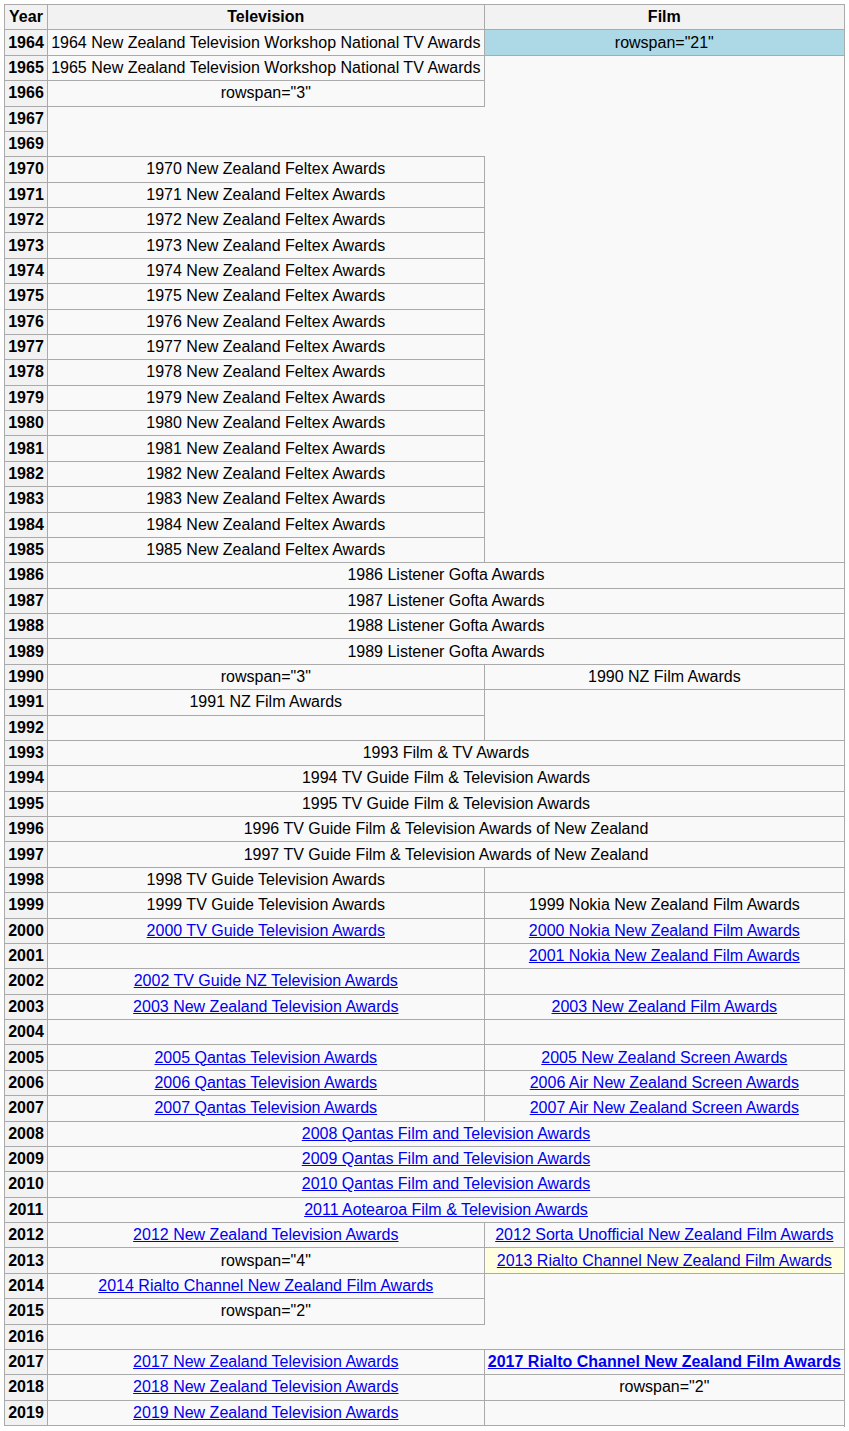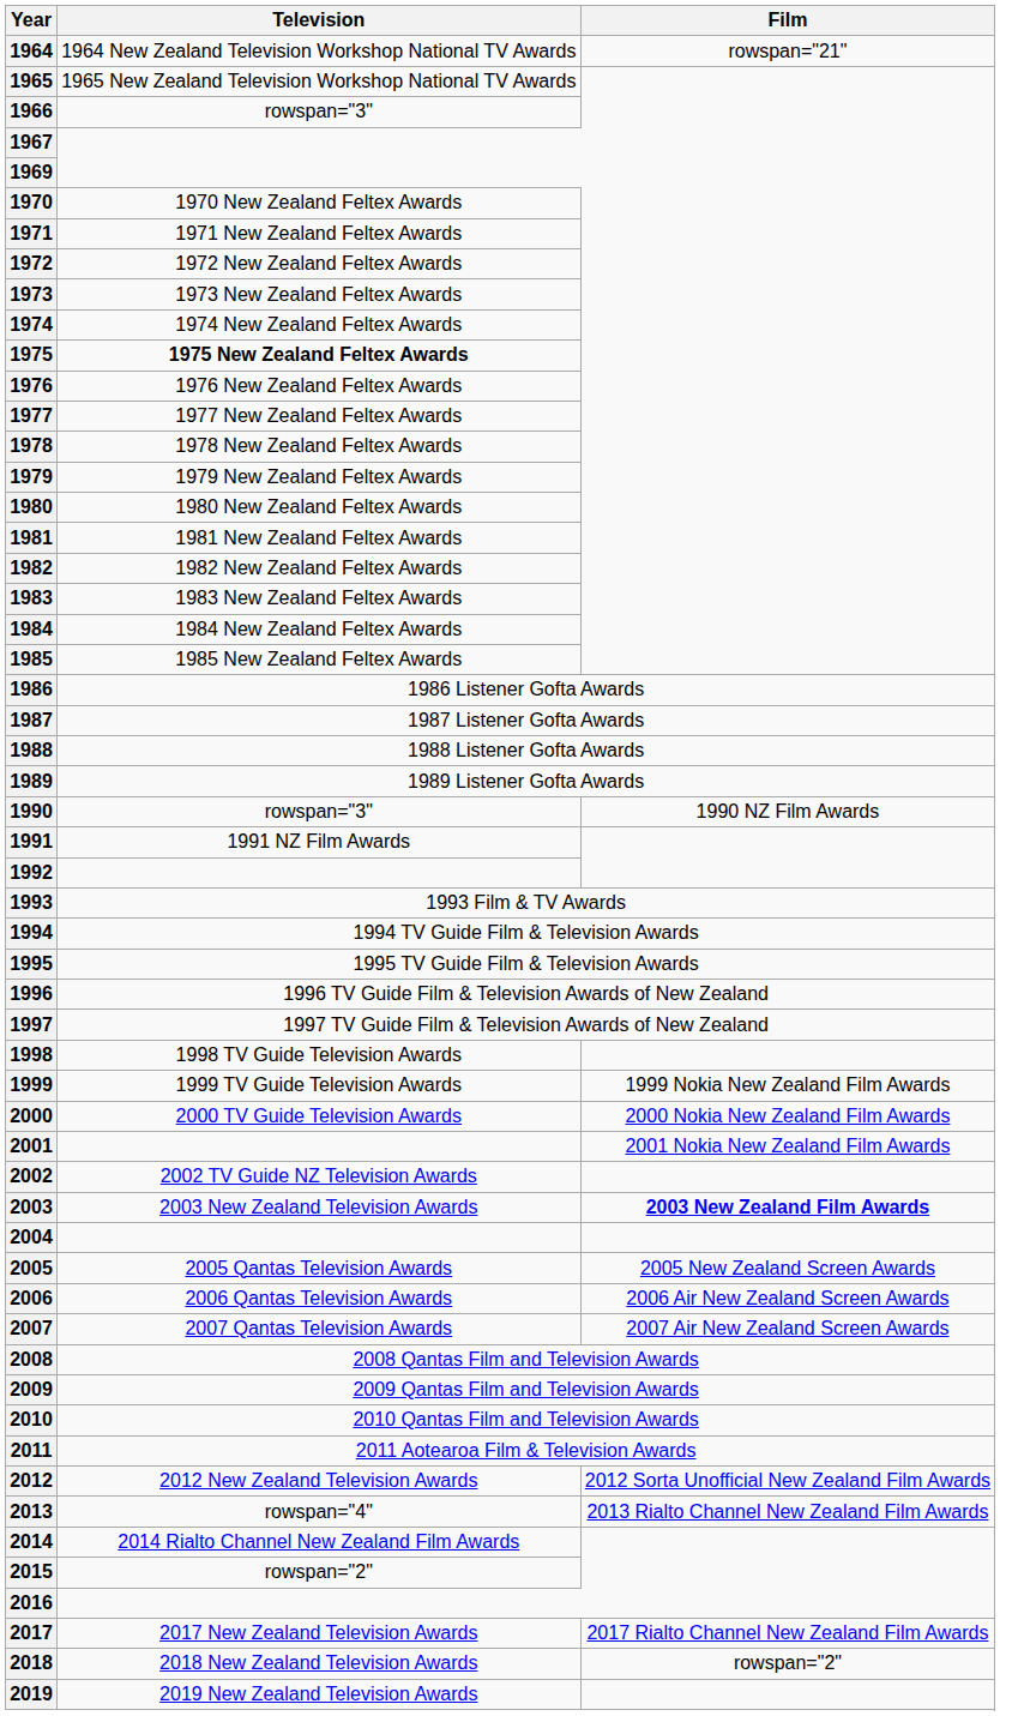1964 | Film: lightblue background -> no background
1975 | Television: normal -> bold
2003 | Film: normal -> bold
2013 | Film: lightyellow background -> no background
2017 | Film: bold -> normal
